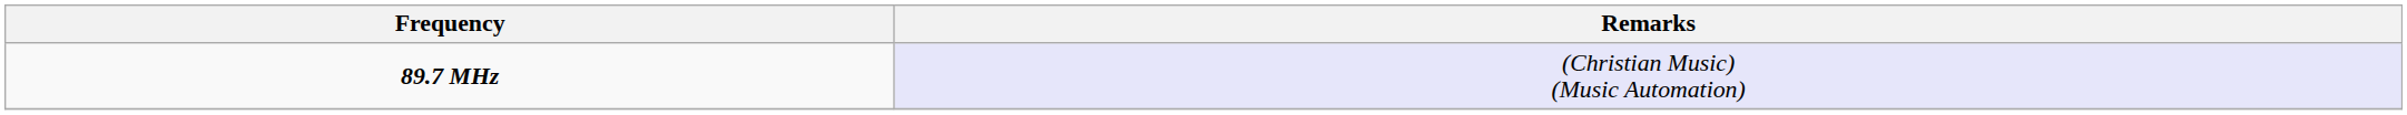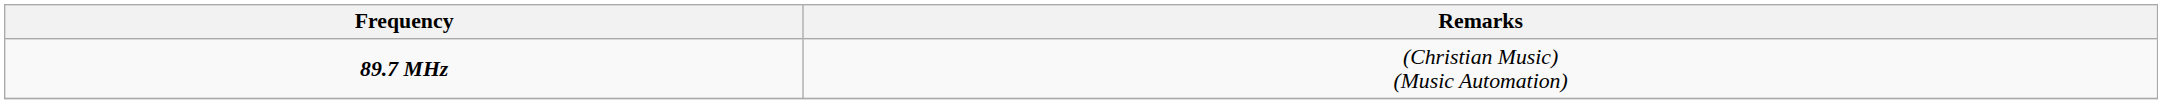89.7 MHz | Remarks: lavender background -> no background
